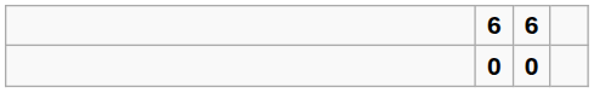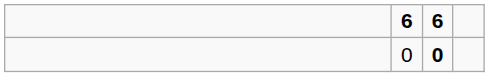row 2 | column 2: bold -> normal
